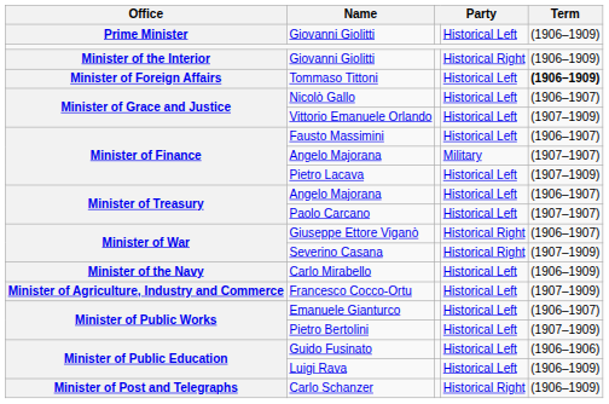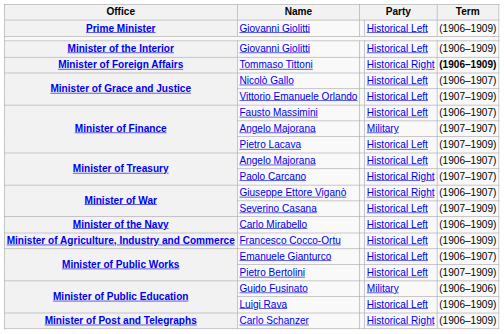Minister of the Interior / Giovanni Giolitti | column 4: Historical Right -> Historical Left
Tommaso Tittoni | column 4: Historical Left -> Historical Right
Paolo Carcano | column 4: Historical Left -> Historical Right
Severino Casana | column 4: Historical Right -> Historical Left
Francesco Cocco-Ortu | Term: (1907–1909) -> (1906–1909)
Guido Fusinato | column 4: Historical Left -> Military
